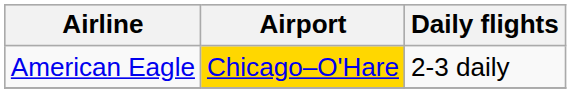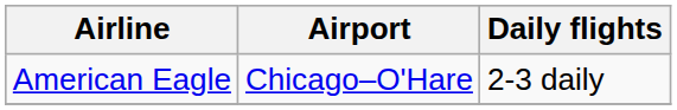American Eagle | Airport: gold background -> no background
